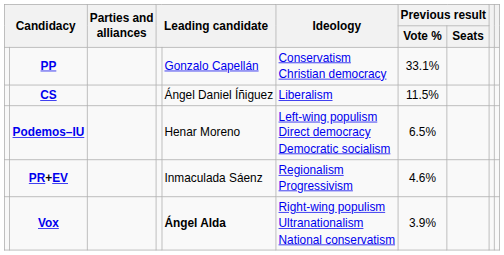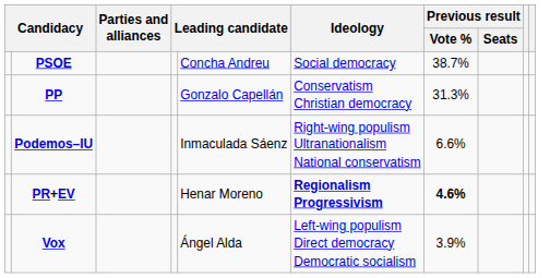+ row: PSOE | Concha Andreu | Social democracy | 38.7%
PP | Previous result / Vote %: 33.1% -> 31.3%
- row: CS | Ángel Daniel Íñiguez | Liberalism | 11.5%
Podemos–IU | column 5: Henar Moreno -> Inmaculada Sáenz
Podemos–IU | Ideology: Left-wing populism Direct democracy Democratic socialism -> Right-wing populism Ultranationalism National conservatism
Podemos–IU | Previous result / Vote %: 6.5% -> 6.6%
PR+EV | column 5: Inmaculada Sáenz -> Henar Moreno
PR+EV | Ideology: normal -> bold
PR+EV | Previous result / Vote %: normal -> bold
Vox | column 5: bold -> normal
Vox | Ideology: Right-wing populism Ultranationalism National conservatism -> Left-wing populism Direct democracy Democratic socialism
